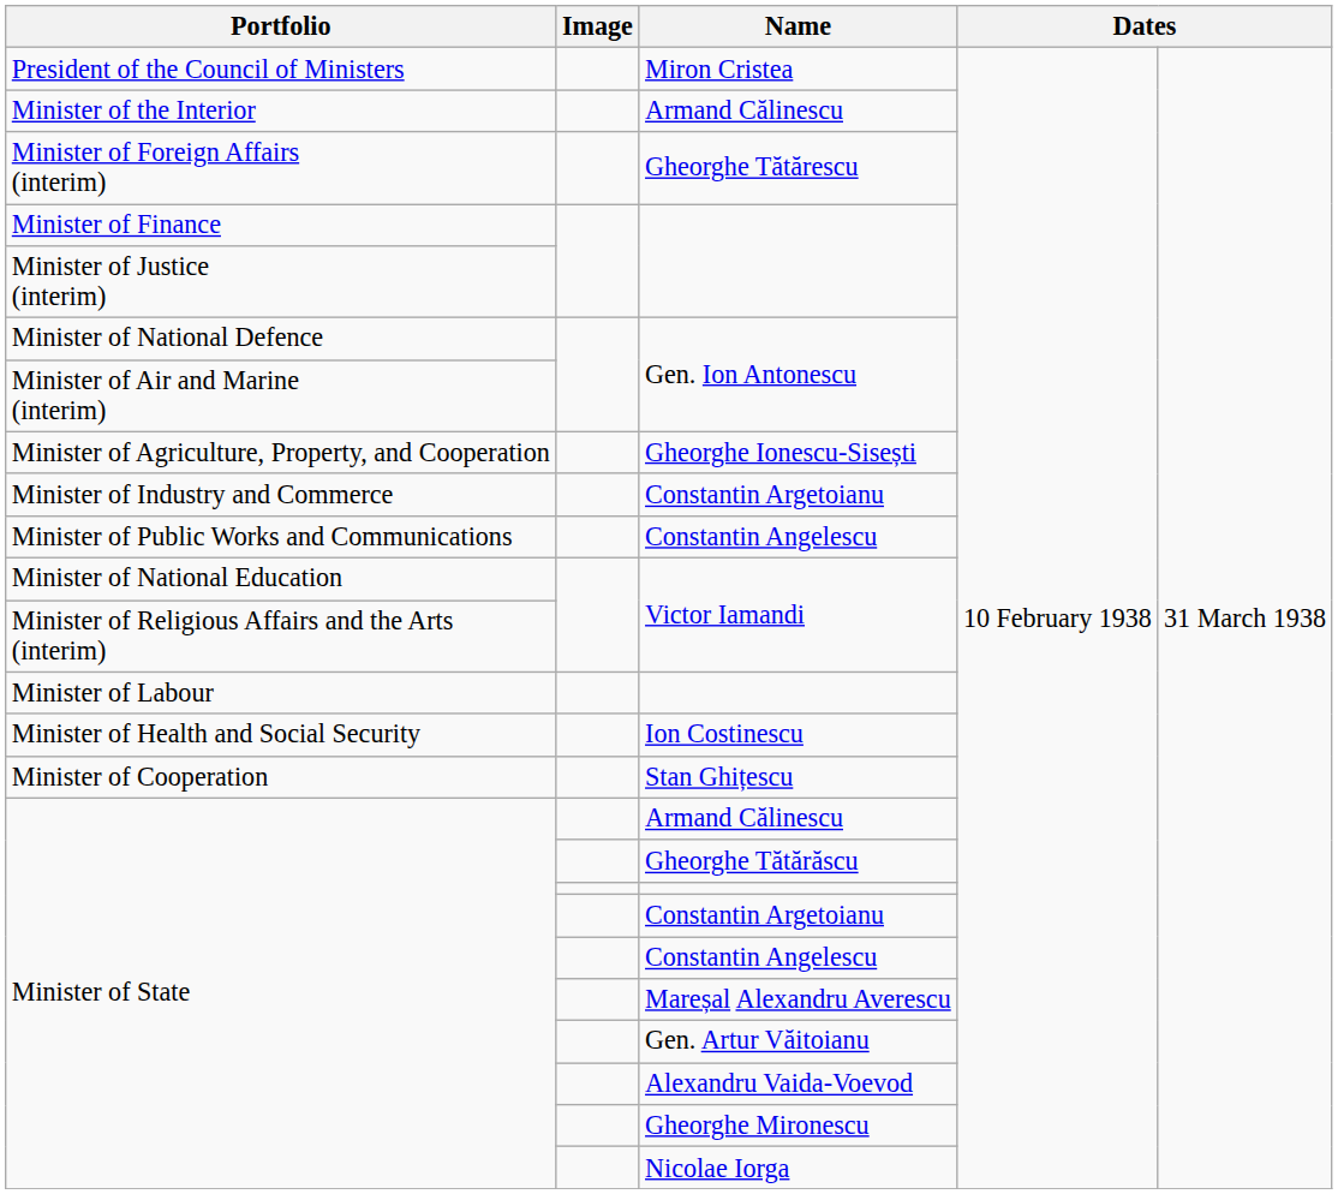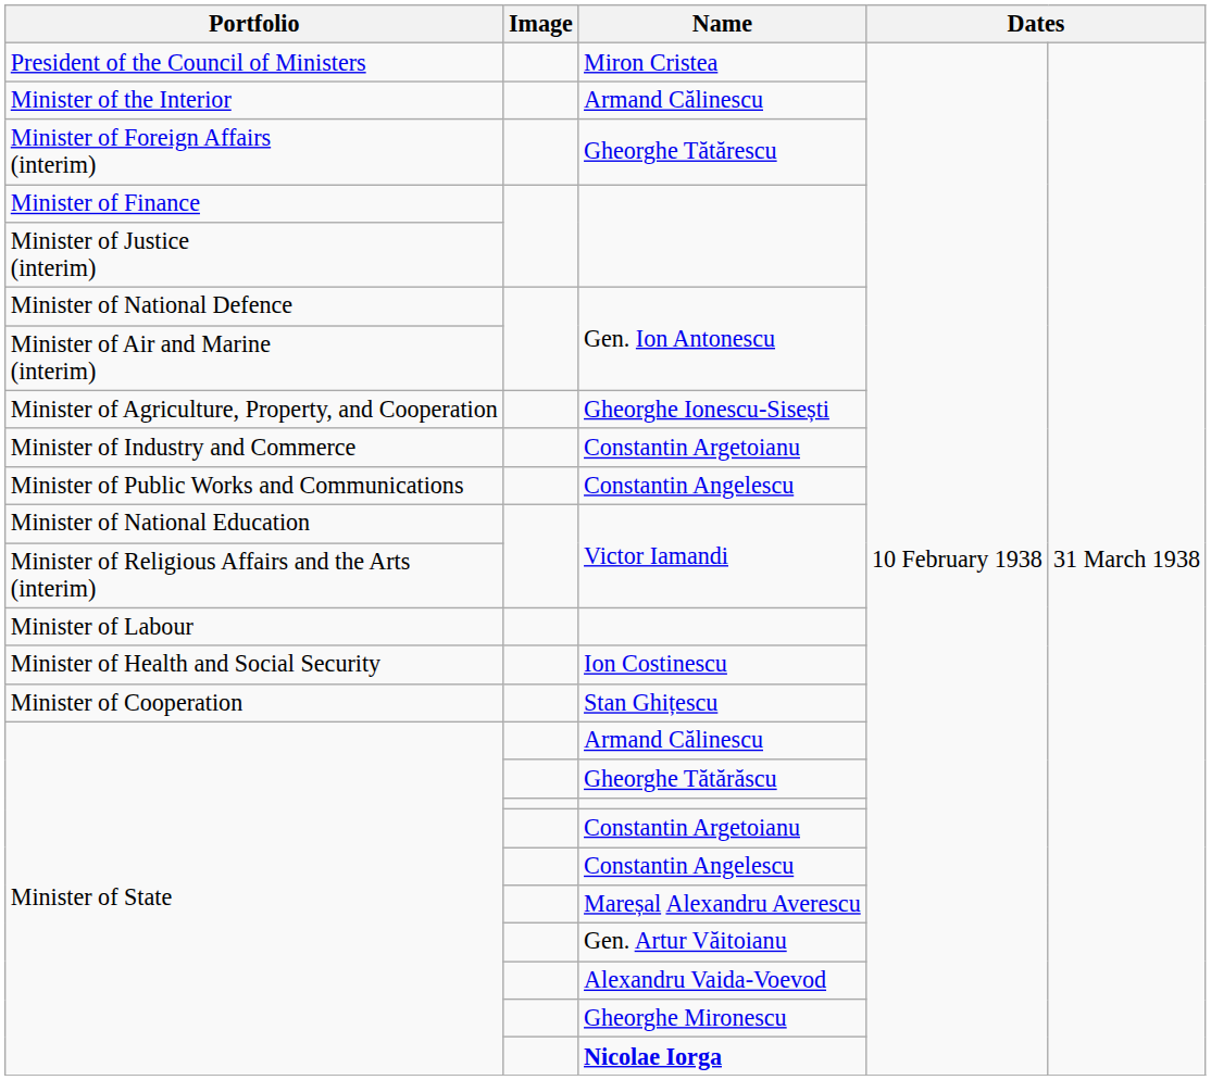Nicolae Iorga | Name: normal -> bold
